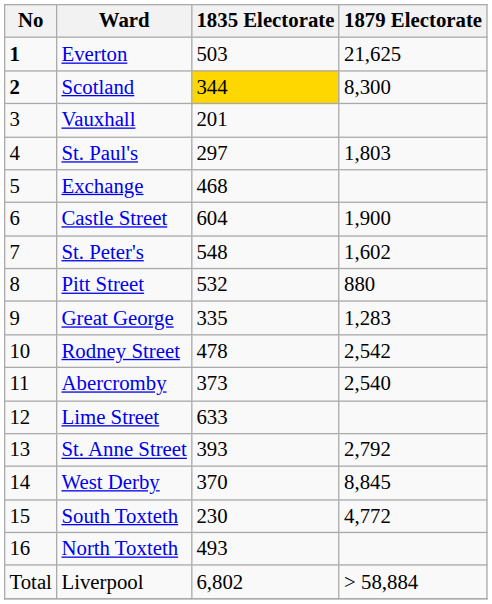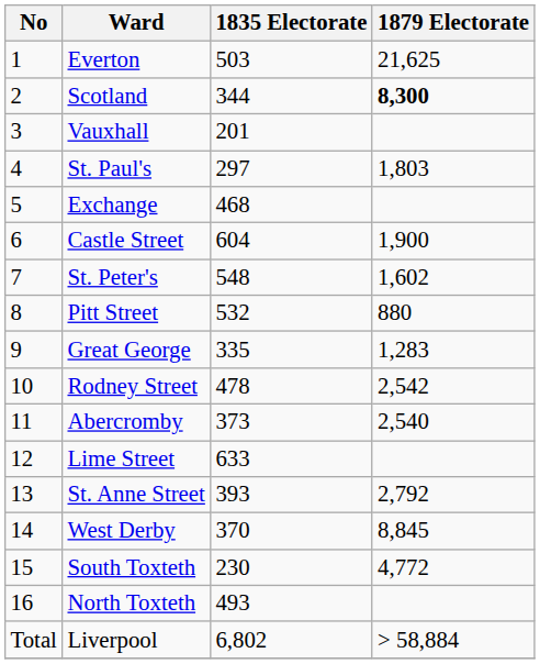Everton | No: bold -> normal
Scotland | No: bold -> normal
Scotland | 1835 Electorate: gold background -> no background
Scotland | 1879 Electorate: normal -> bold
